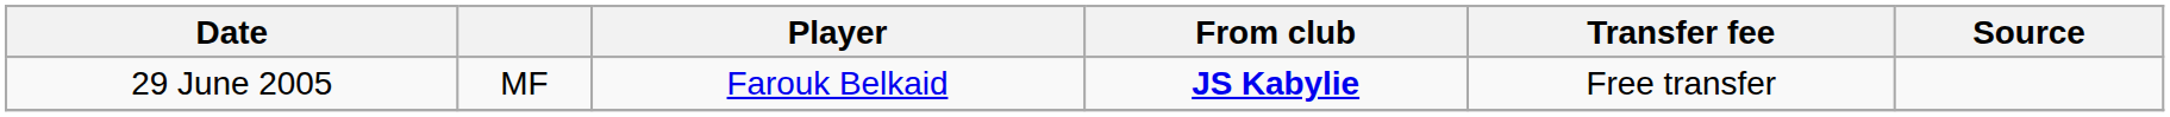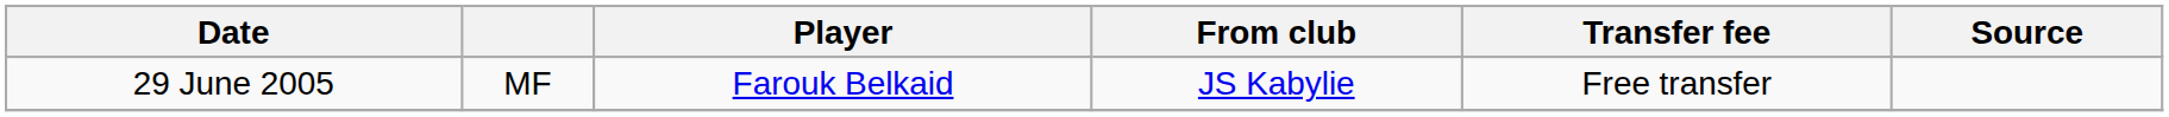29 June 2005 | From club: bold -> normal
